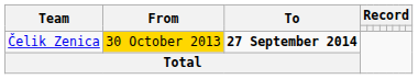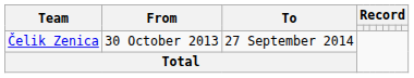Čelik Zenica | From: gold background -> no background
Čelik Zenica | To: bold -> normal
